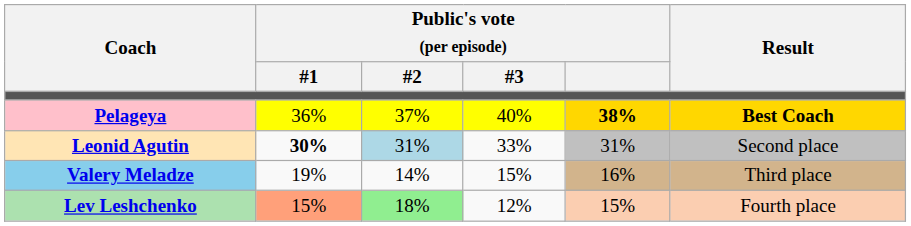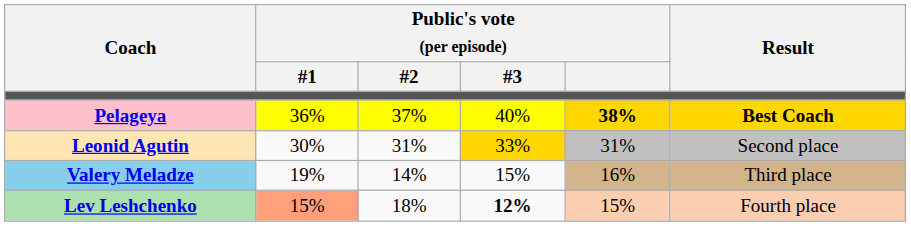Leonid Agutin | Public's vote (per episode) / #1: bold -> normal
Leonid Agutin | Public's vote (per episode) / #2: lightblue background -> no background
Leonid Agutin | Public's vote (per episode) / #3: no background -> gold background
Lev Leshchenko | Public's vote (per episode) / #2: lightgreen background -> no background
Lev Leshchenko | Public's vote (per episode) / #3: normal -> bold
